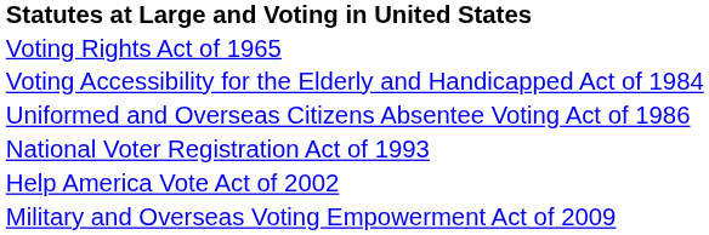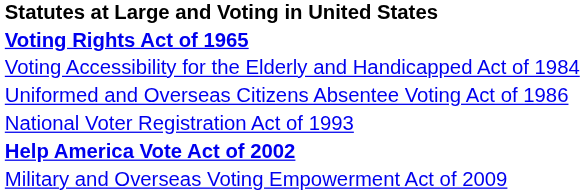row 2 | column 1: normal -> bold
row 6 | column 1: normal -> bold
